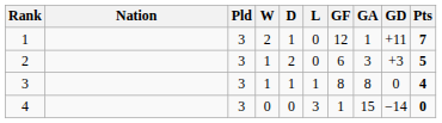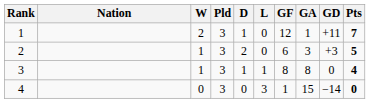columns swapped: Pld <-> W
